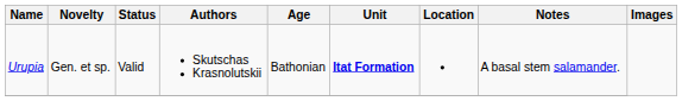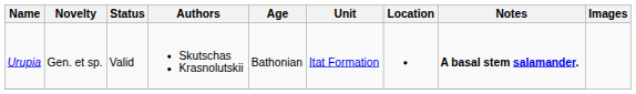Urupia | Unit: bold -> normal
Urupia | Notes: normal -> bold
